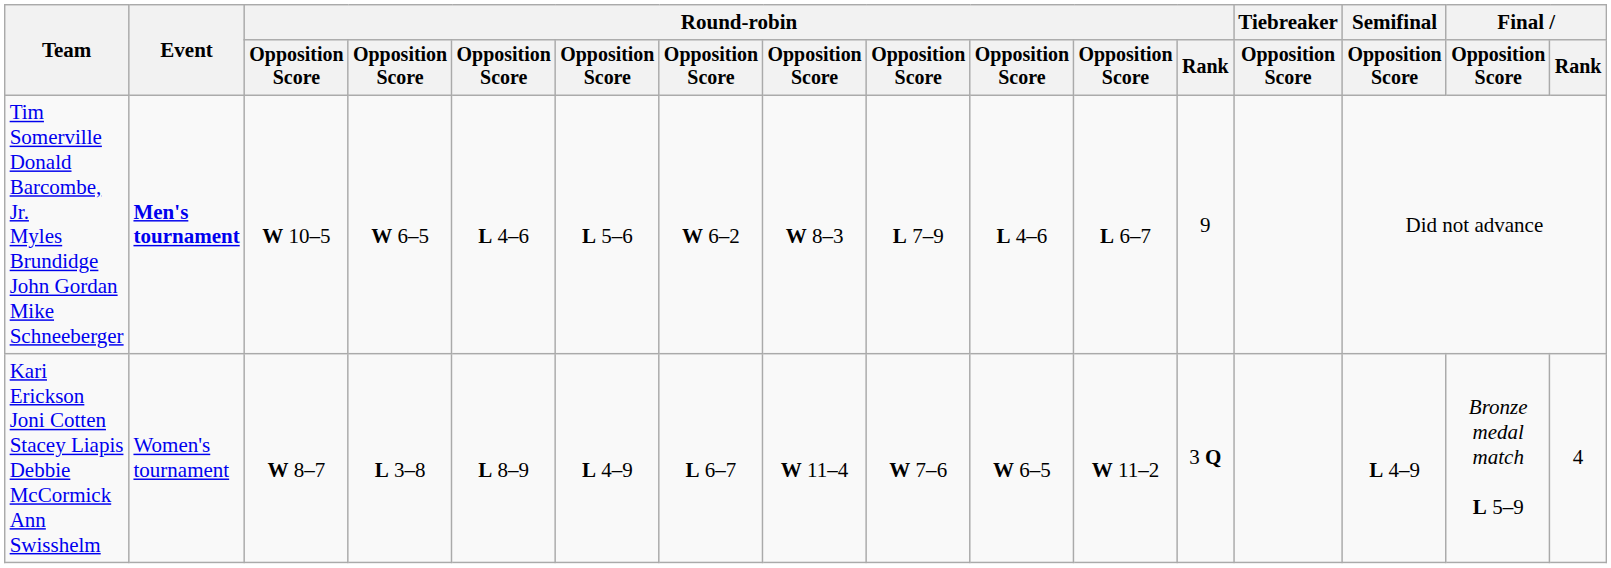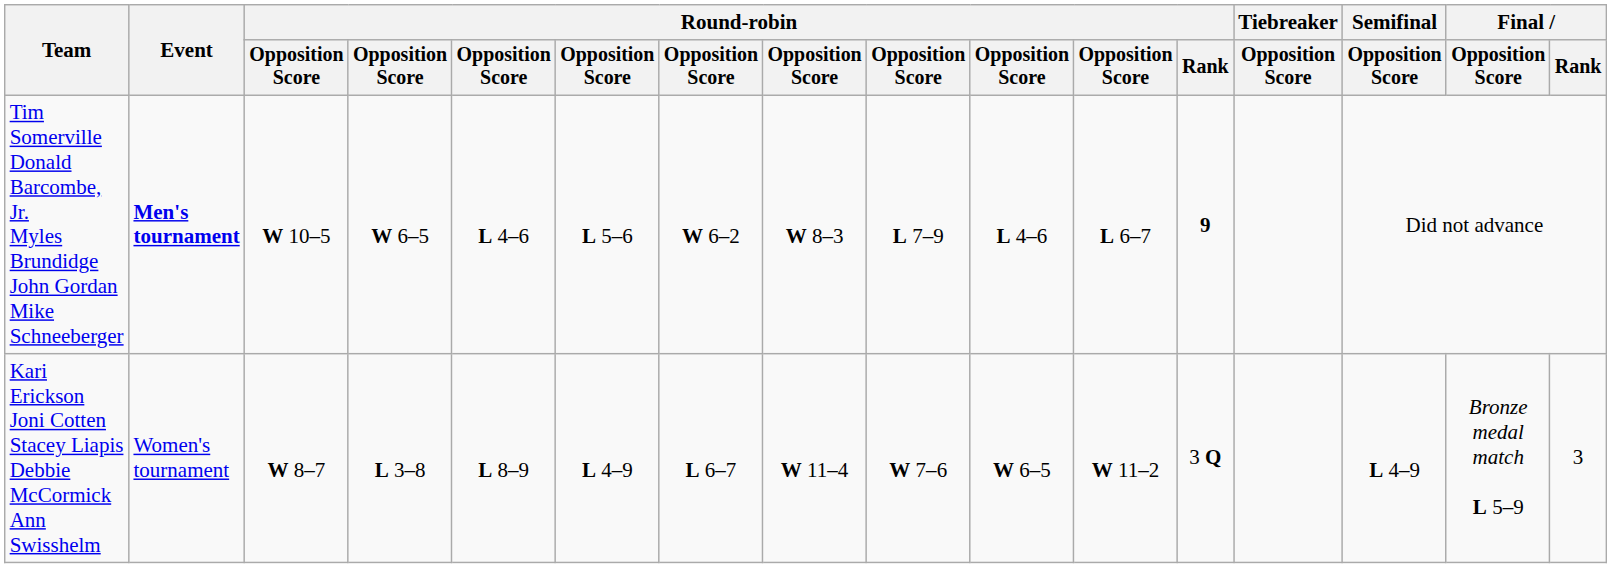row 3 | Round-robin / Rank: normal -> bold
row 4 | Final / Rank: 4 -> 3
